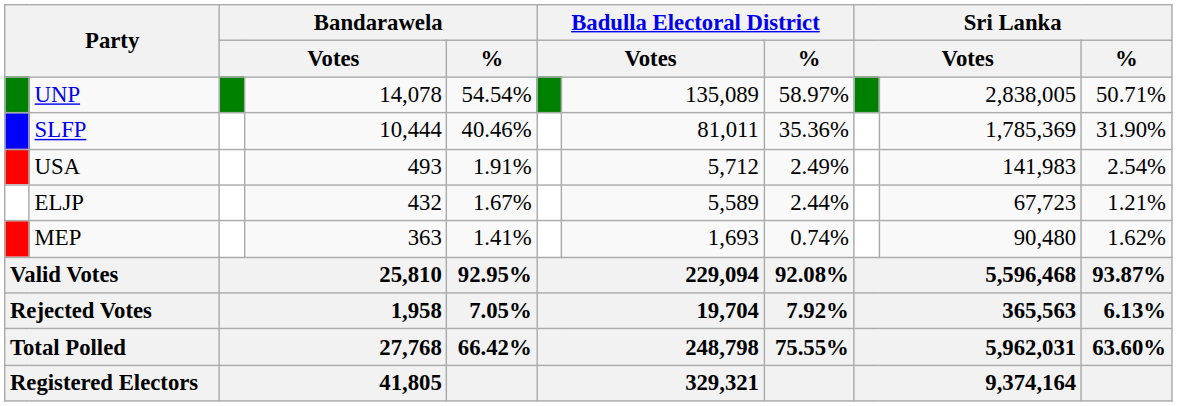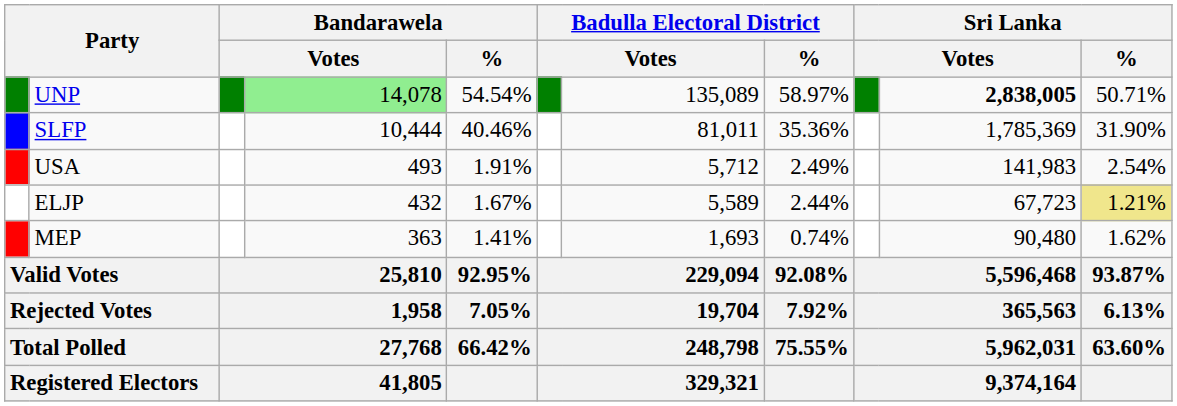UNP | column 4: no background -> lightgreen background
UNP | column 10: normal -> bold
ELJP | Sri Lanka / %: no background -> khaki background
